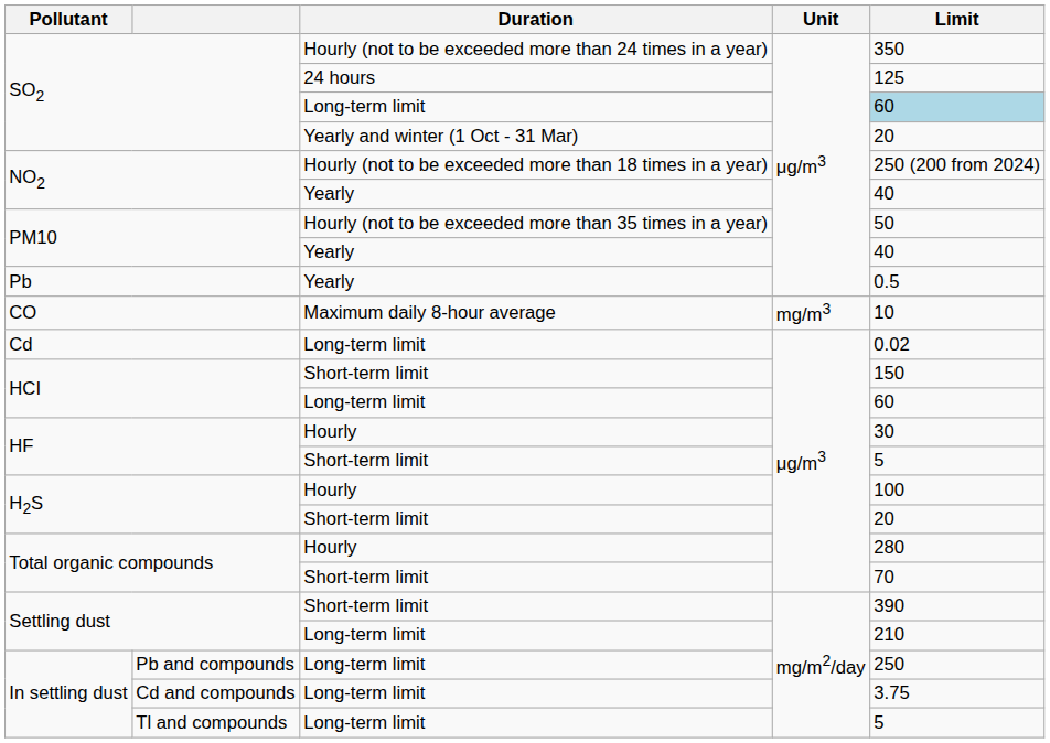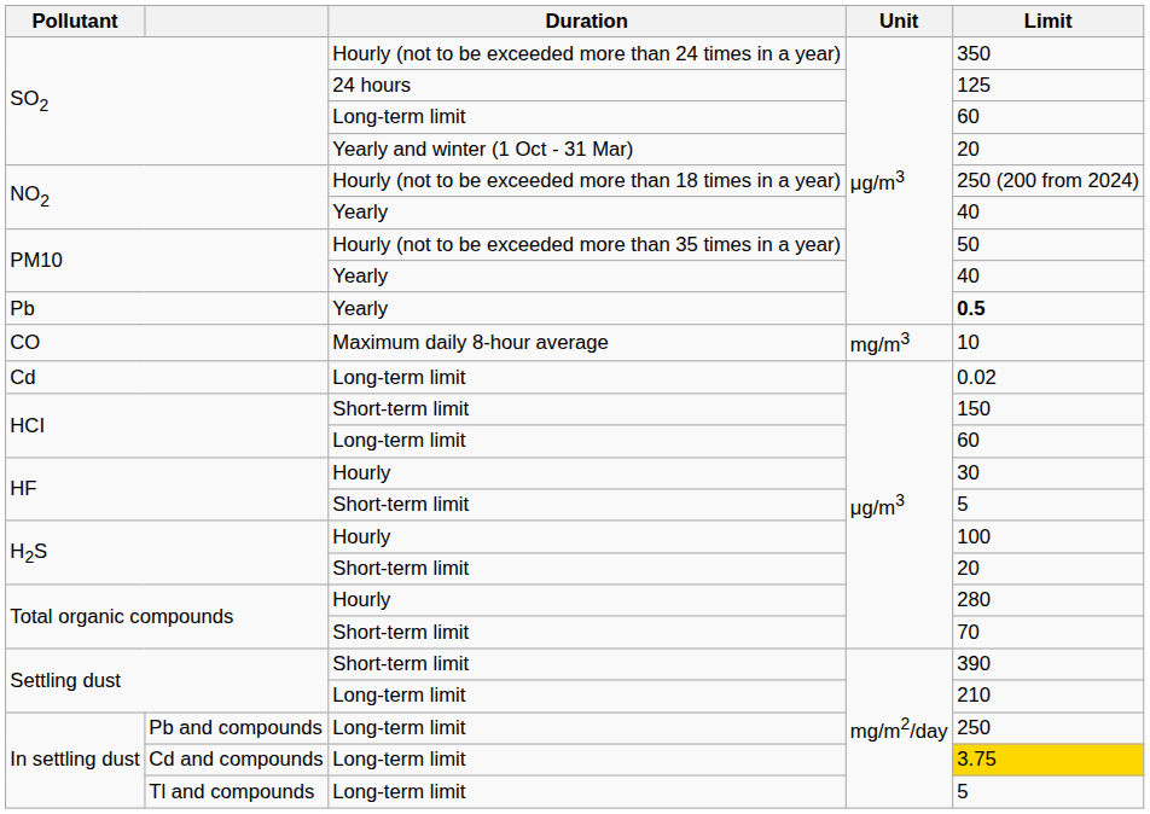SO2 / Long-term limit | Limit: lightblue background -> no background
Pb | Limit: normal -> bold
Cd and compounds | Limit: no background -> gold background
